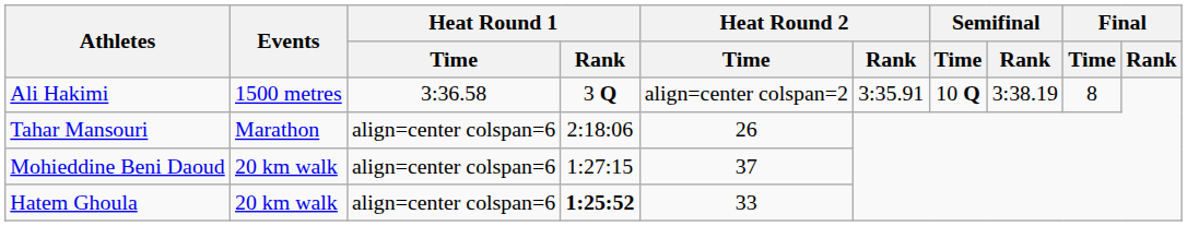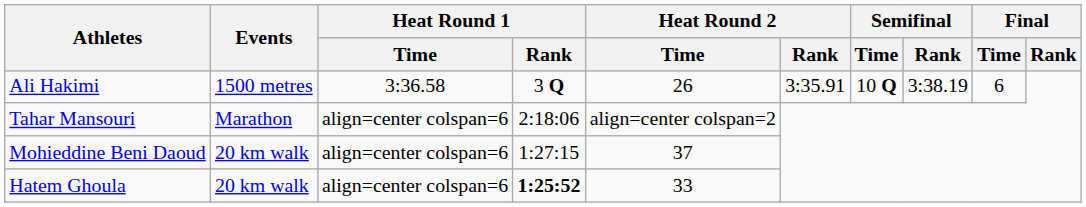Ali Hakimi | Heat Round 2 / Time: align=center colspan=2 -> 26
Ali Hakimi | Final / Time: 8 -> 6
Tahar Mansouri | Heat Round 2 / Time: 26 -> align=center colspan=2
